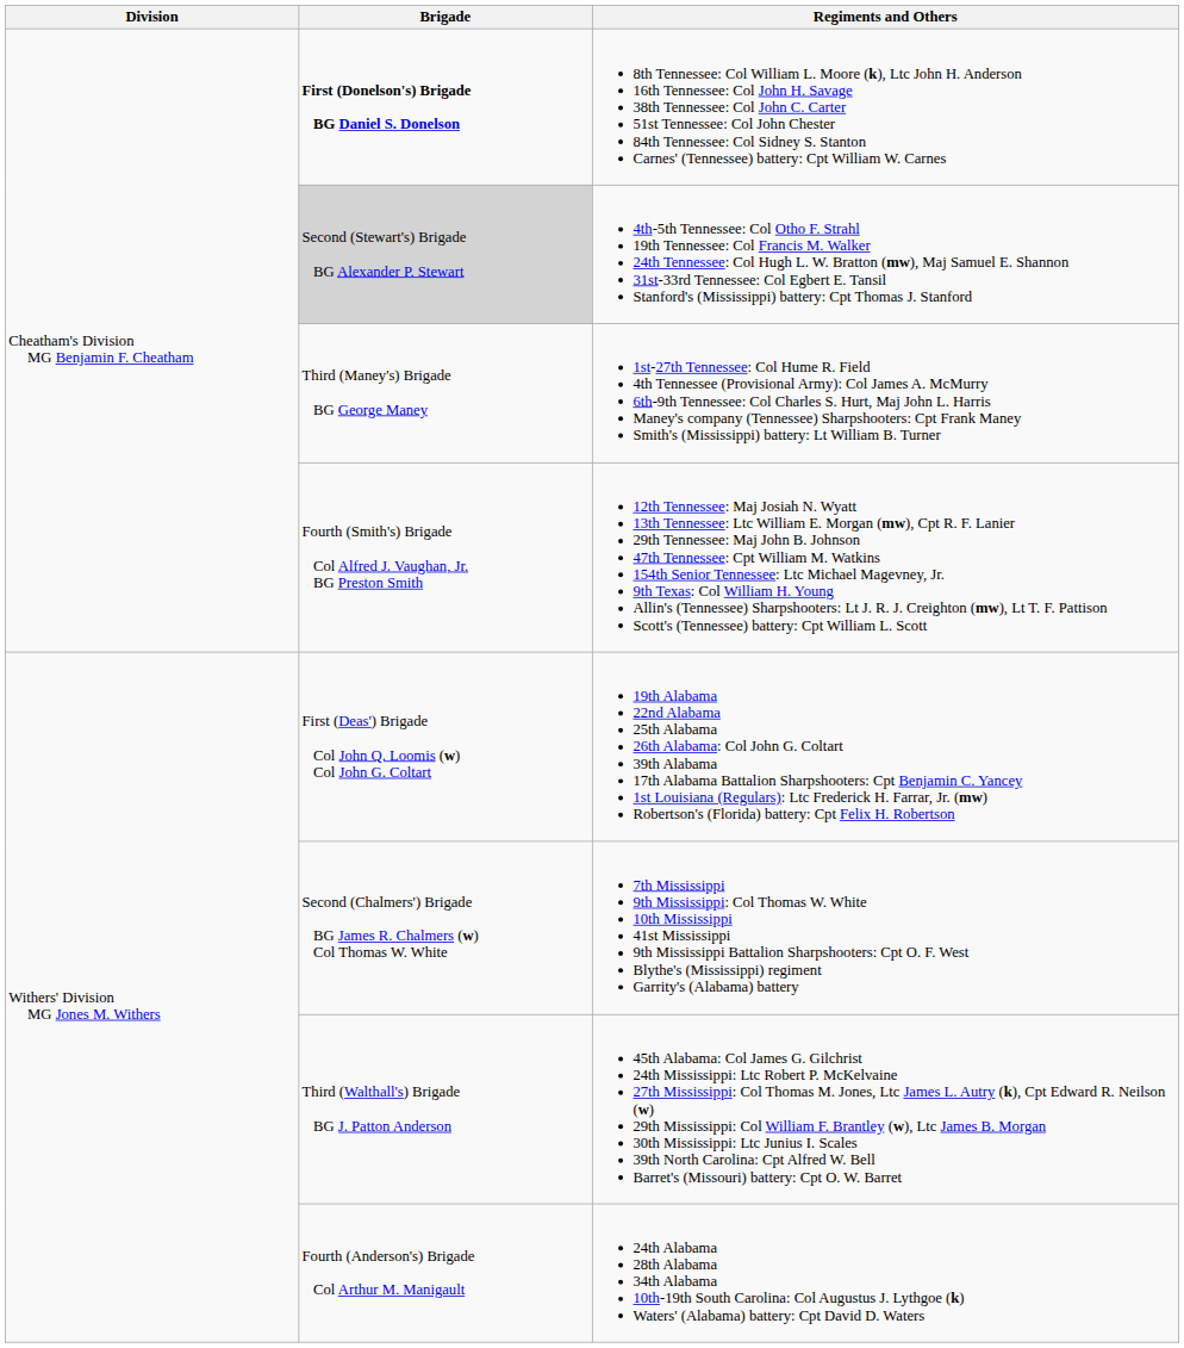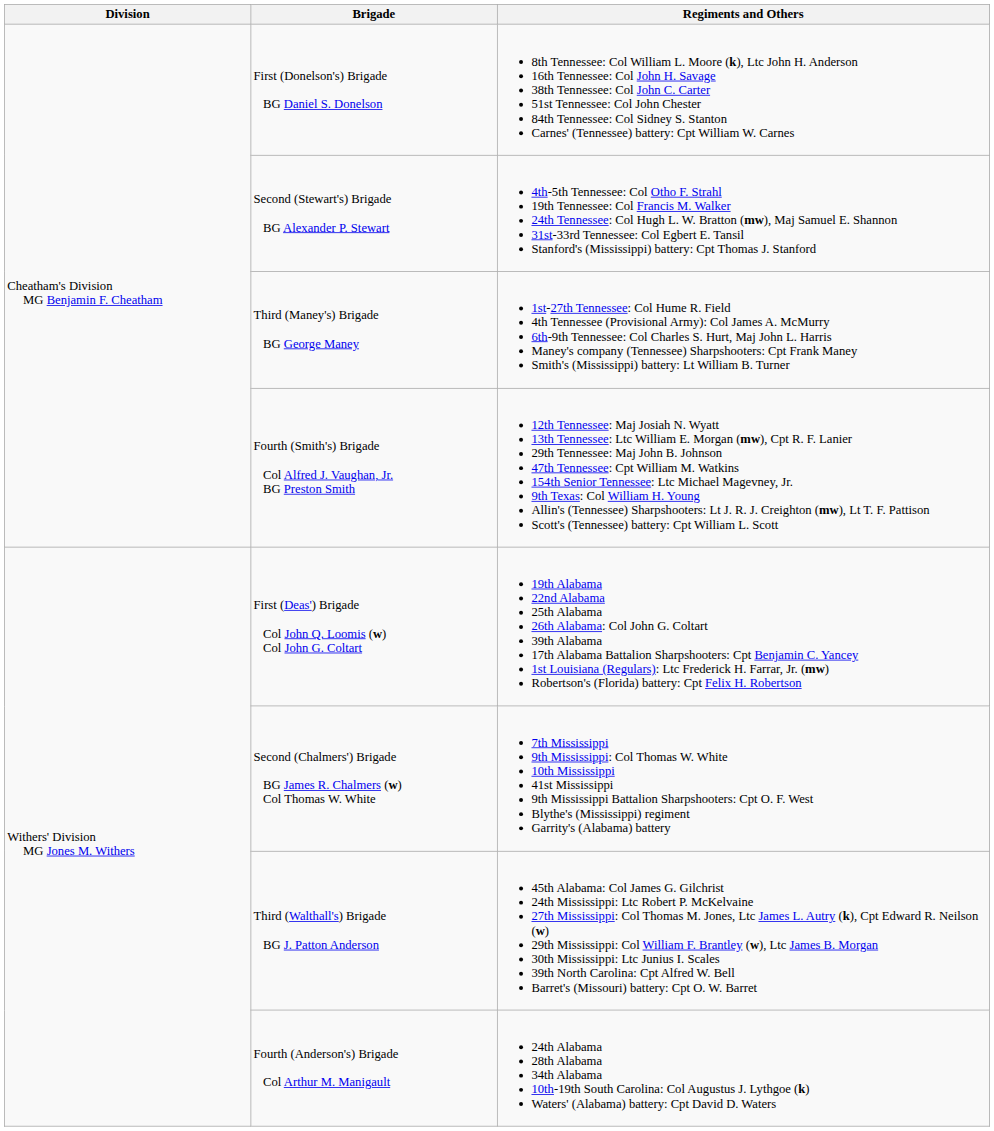First (Donelson's) Brigade BG Daniel S. Donelson | Brigade: bold -> normal
Second (Stewart's) Brigade BG Alexander P. Stewart | Brigade: lightgrey background -> no background
